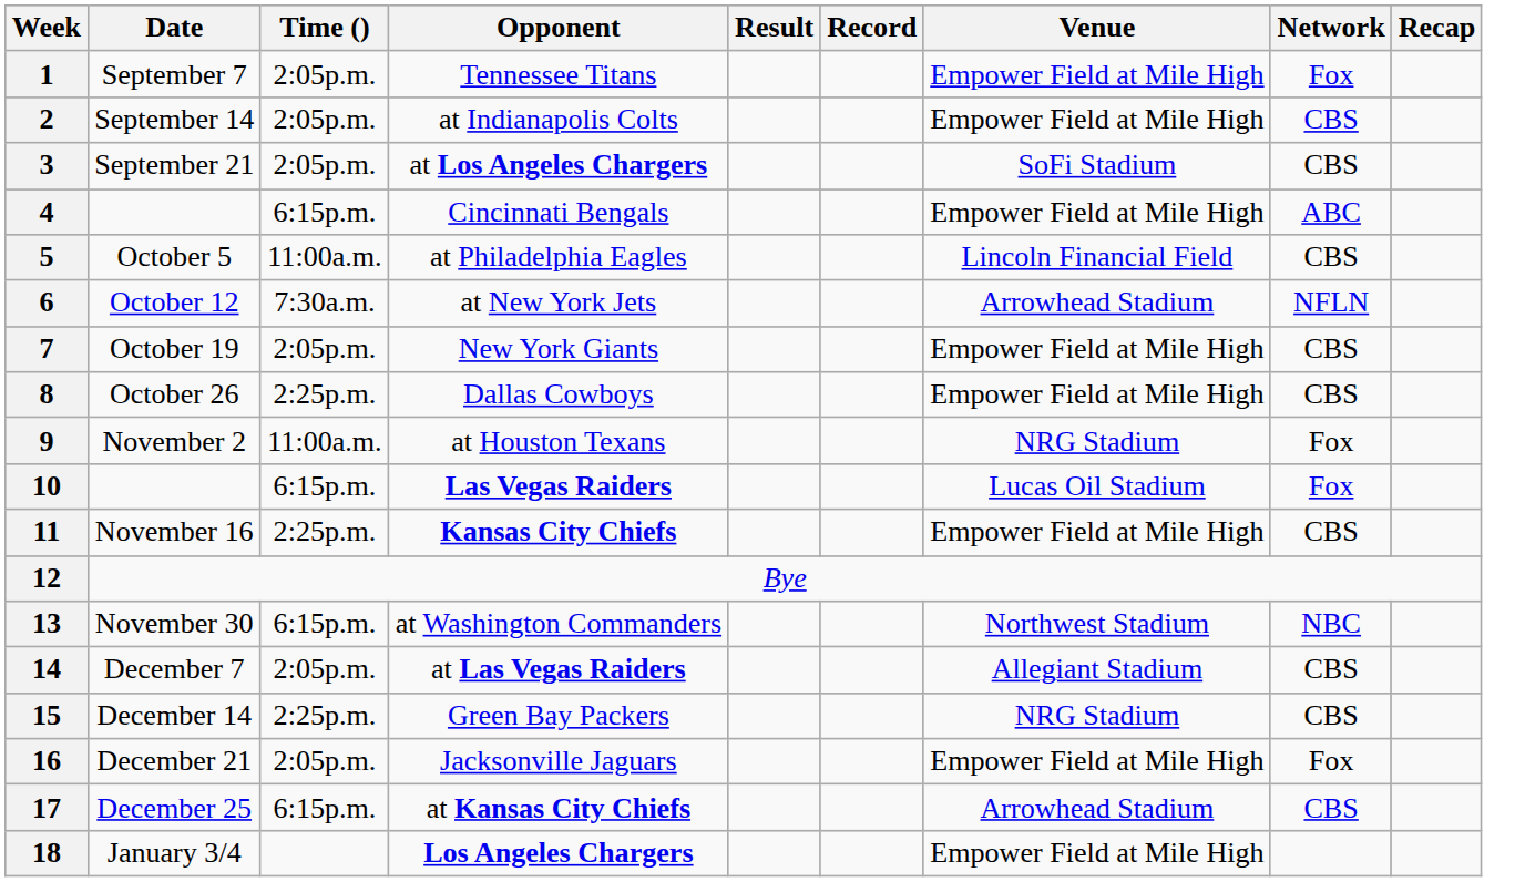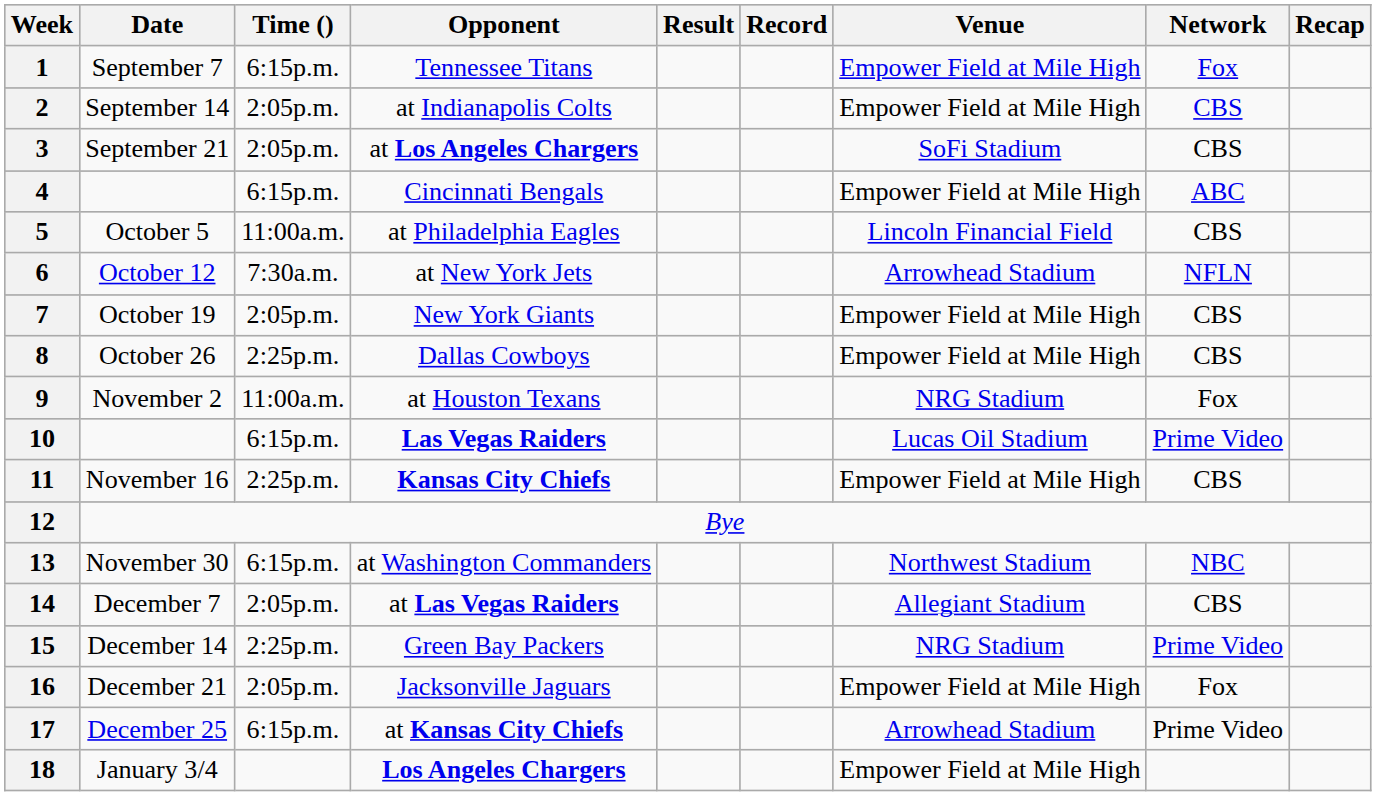1 | Time (): 2:05p.m. -> 6:15p.m.
10 | Network: Fox -> Prime Video
15 | Network: CBS -> Prime Video
17 | Network: CBS -> Prime Video
